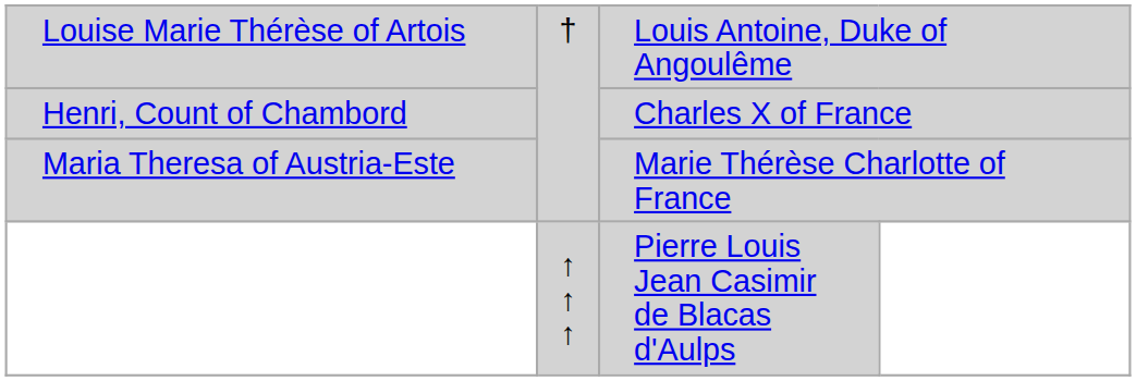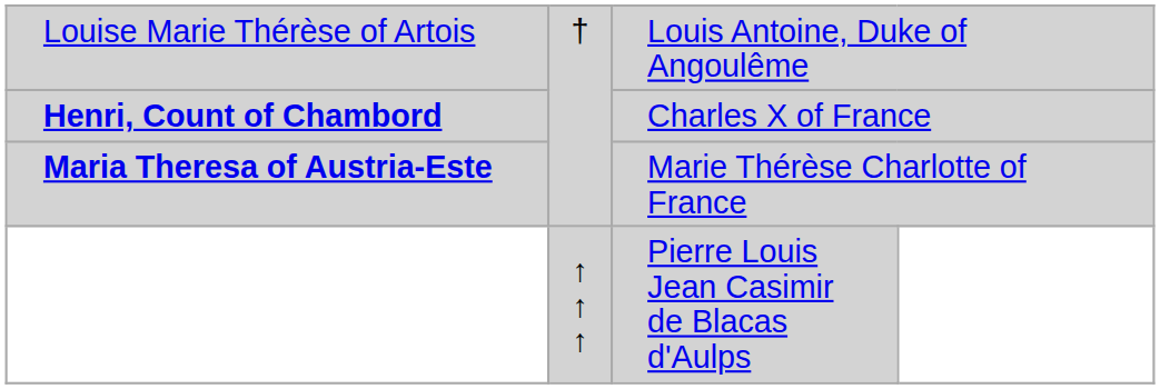Henri, Count of Chambord | column 1: normal -> bold
Maria Theresa of Austria-Este | column 1: normal -> bold
